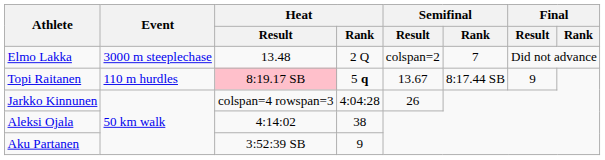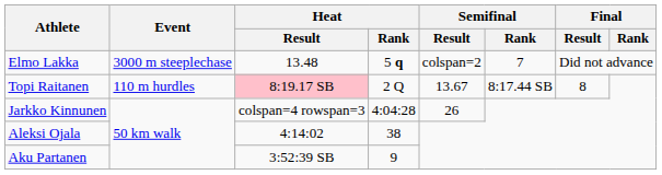Elmo Lakka | Heat / Rank: 2 Q -> 5 q
Topi Raitanen | Heat / Rank: 5 q -> 2 Q
Topi Raitanen | Final / Result: 9 -> 8
